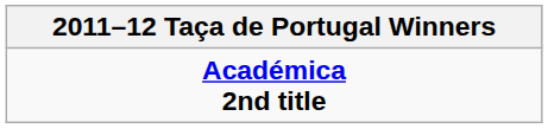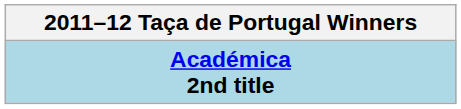row 2 | column 1: no background -> lightblue background
